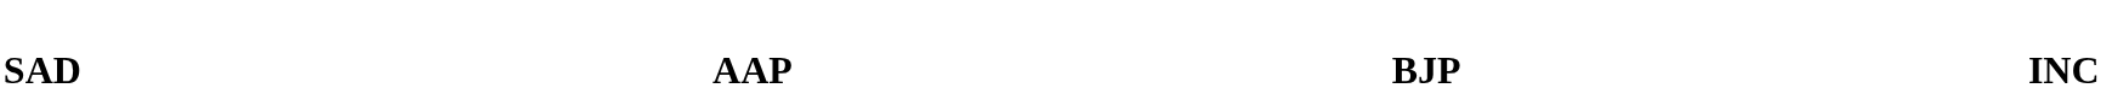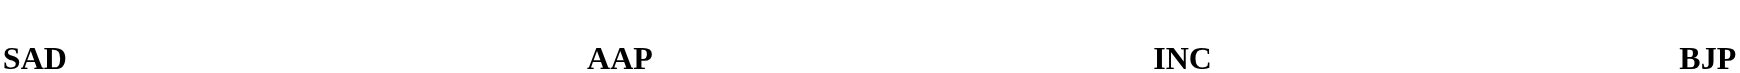columns swapped: 3 <-> 2
